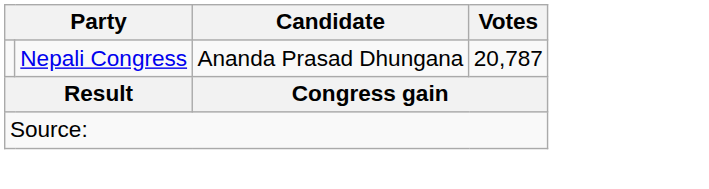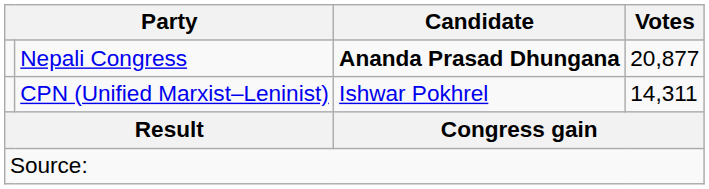Nepali Congress | Candidate: normal -> bold
Nepali Congress | Votes: 20,787 -> 20,877
+ row: CPN (Unified Marxist–Leninist) | Ishwar Pokhrel | 14,311
